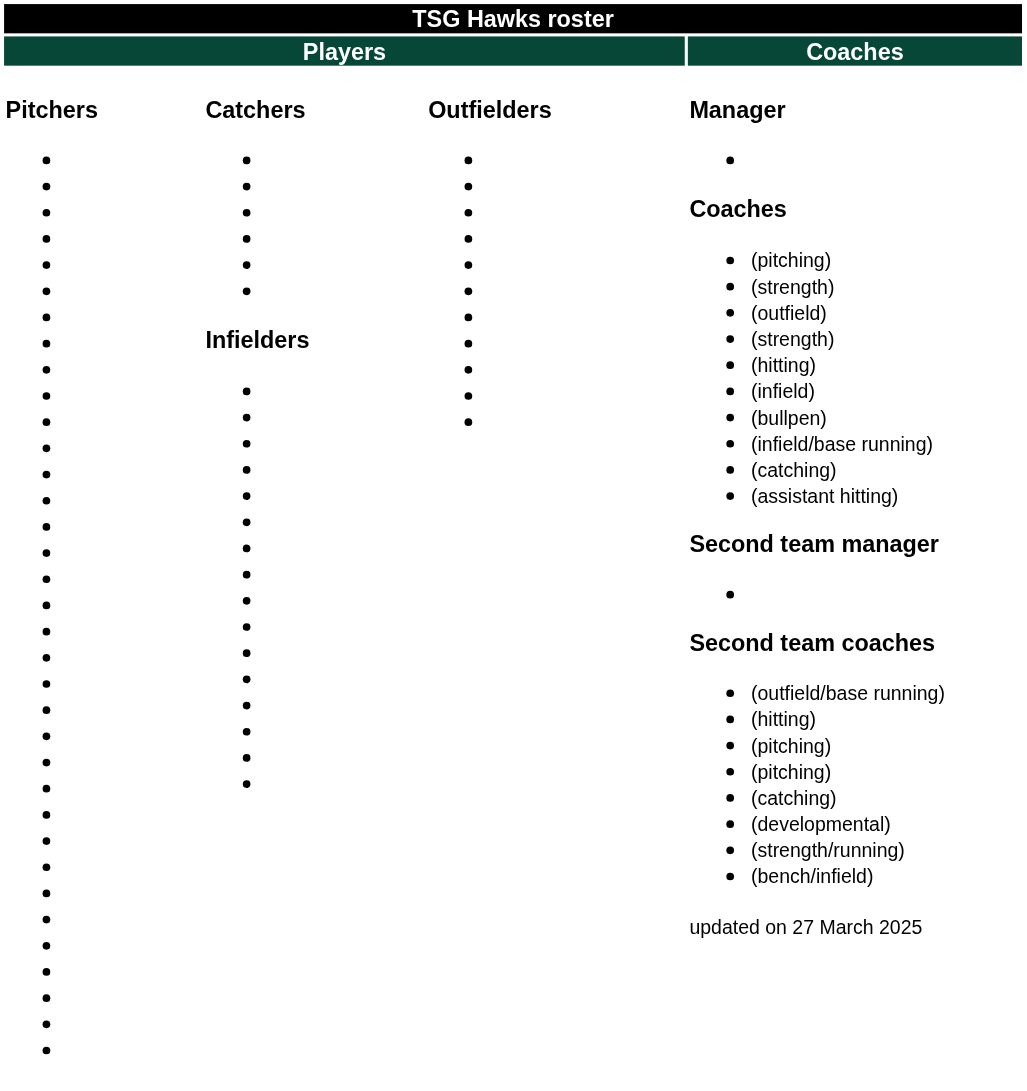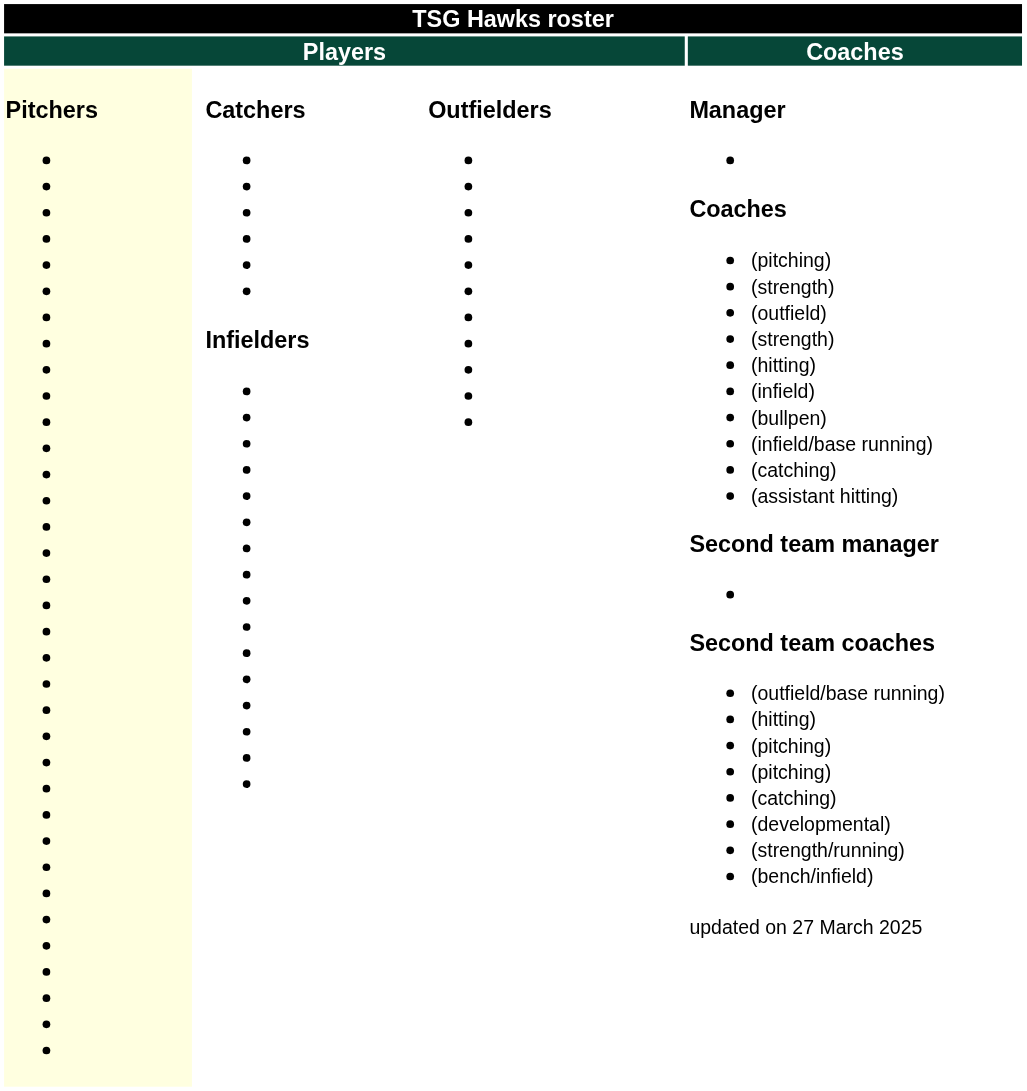Pitchers | column 1: no background -> lightyellow background
